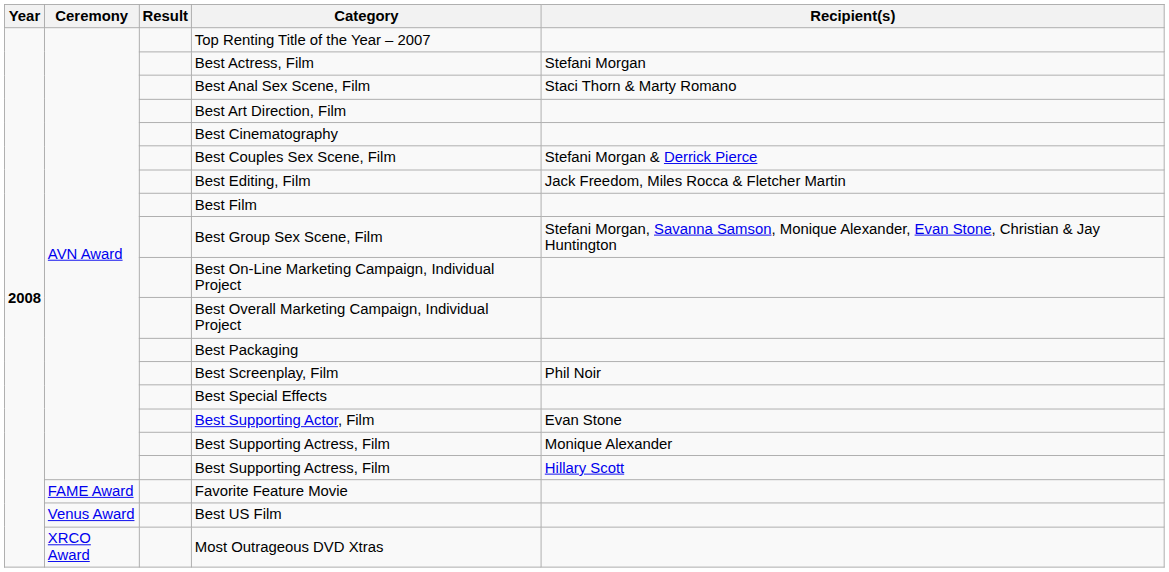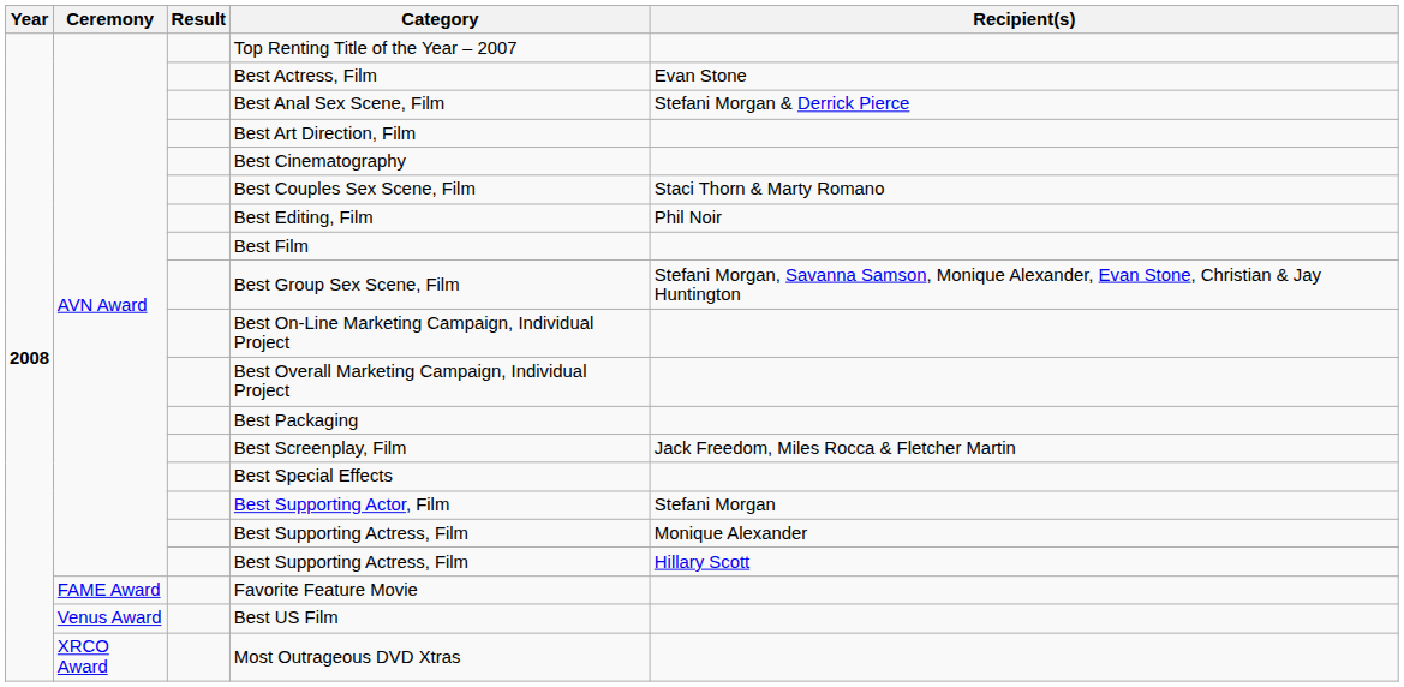Best Actress, Film | Recipient(s): Stefani Morgan -> Evan Stone
Best Anal Sex Scene, Film | Recipient(s): Staci Thorn & Marty Romano -> Stefani Morgan & Derrick Pierce
Best Couples Sex Scene, Film | Recipient(s): Stefani Morgan & Derrick Pierce -> Staci Thorn & Marty Romano
Best Editing, Film | Recipient(s): Jack Freedom, Miles Rocca & Fletcher Martin -> Phil Noir
Best Screenplay, Film | Recipient(s): Phil Noir -> Jack Freedom, Miles Rocca & Fletcher Martin
Best Supporting Actor, Film | Recipient(s): Evan Stone -> Stefani Morgan
